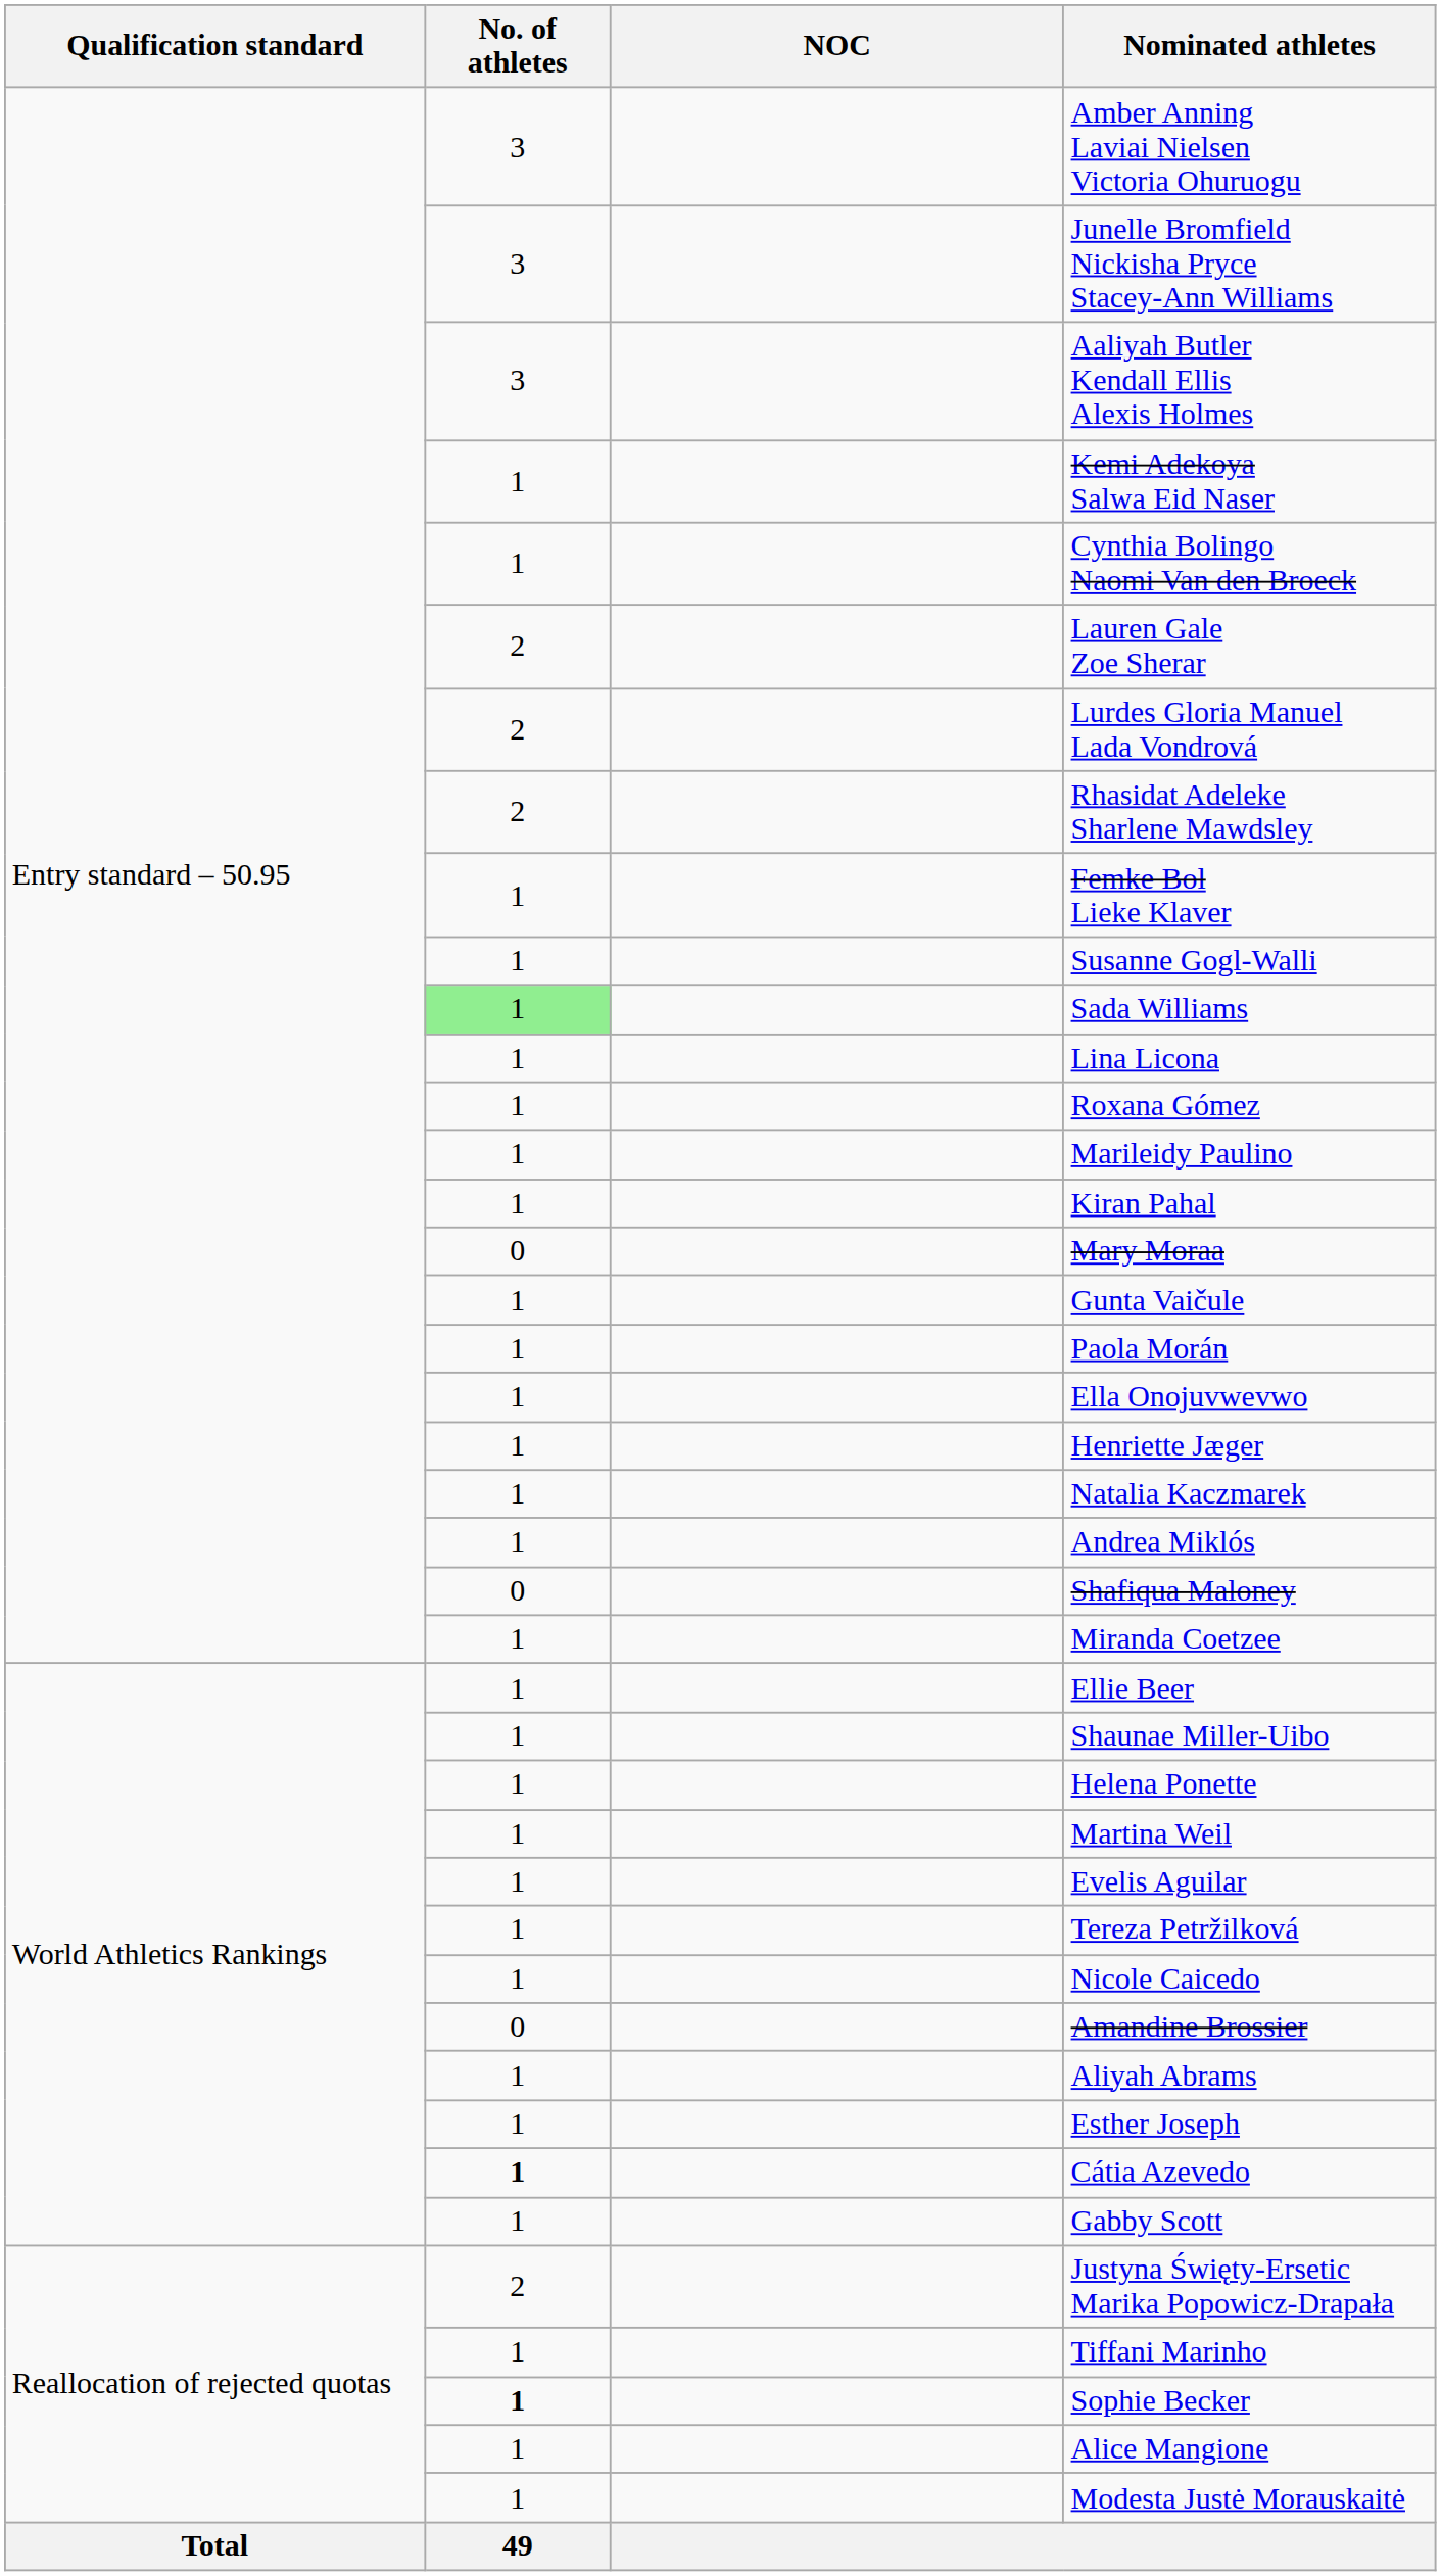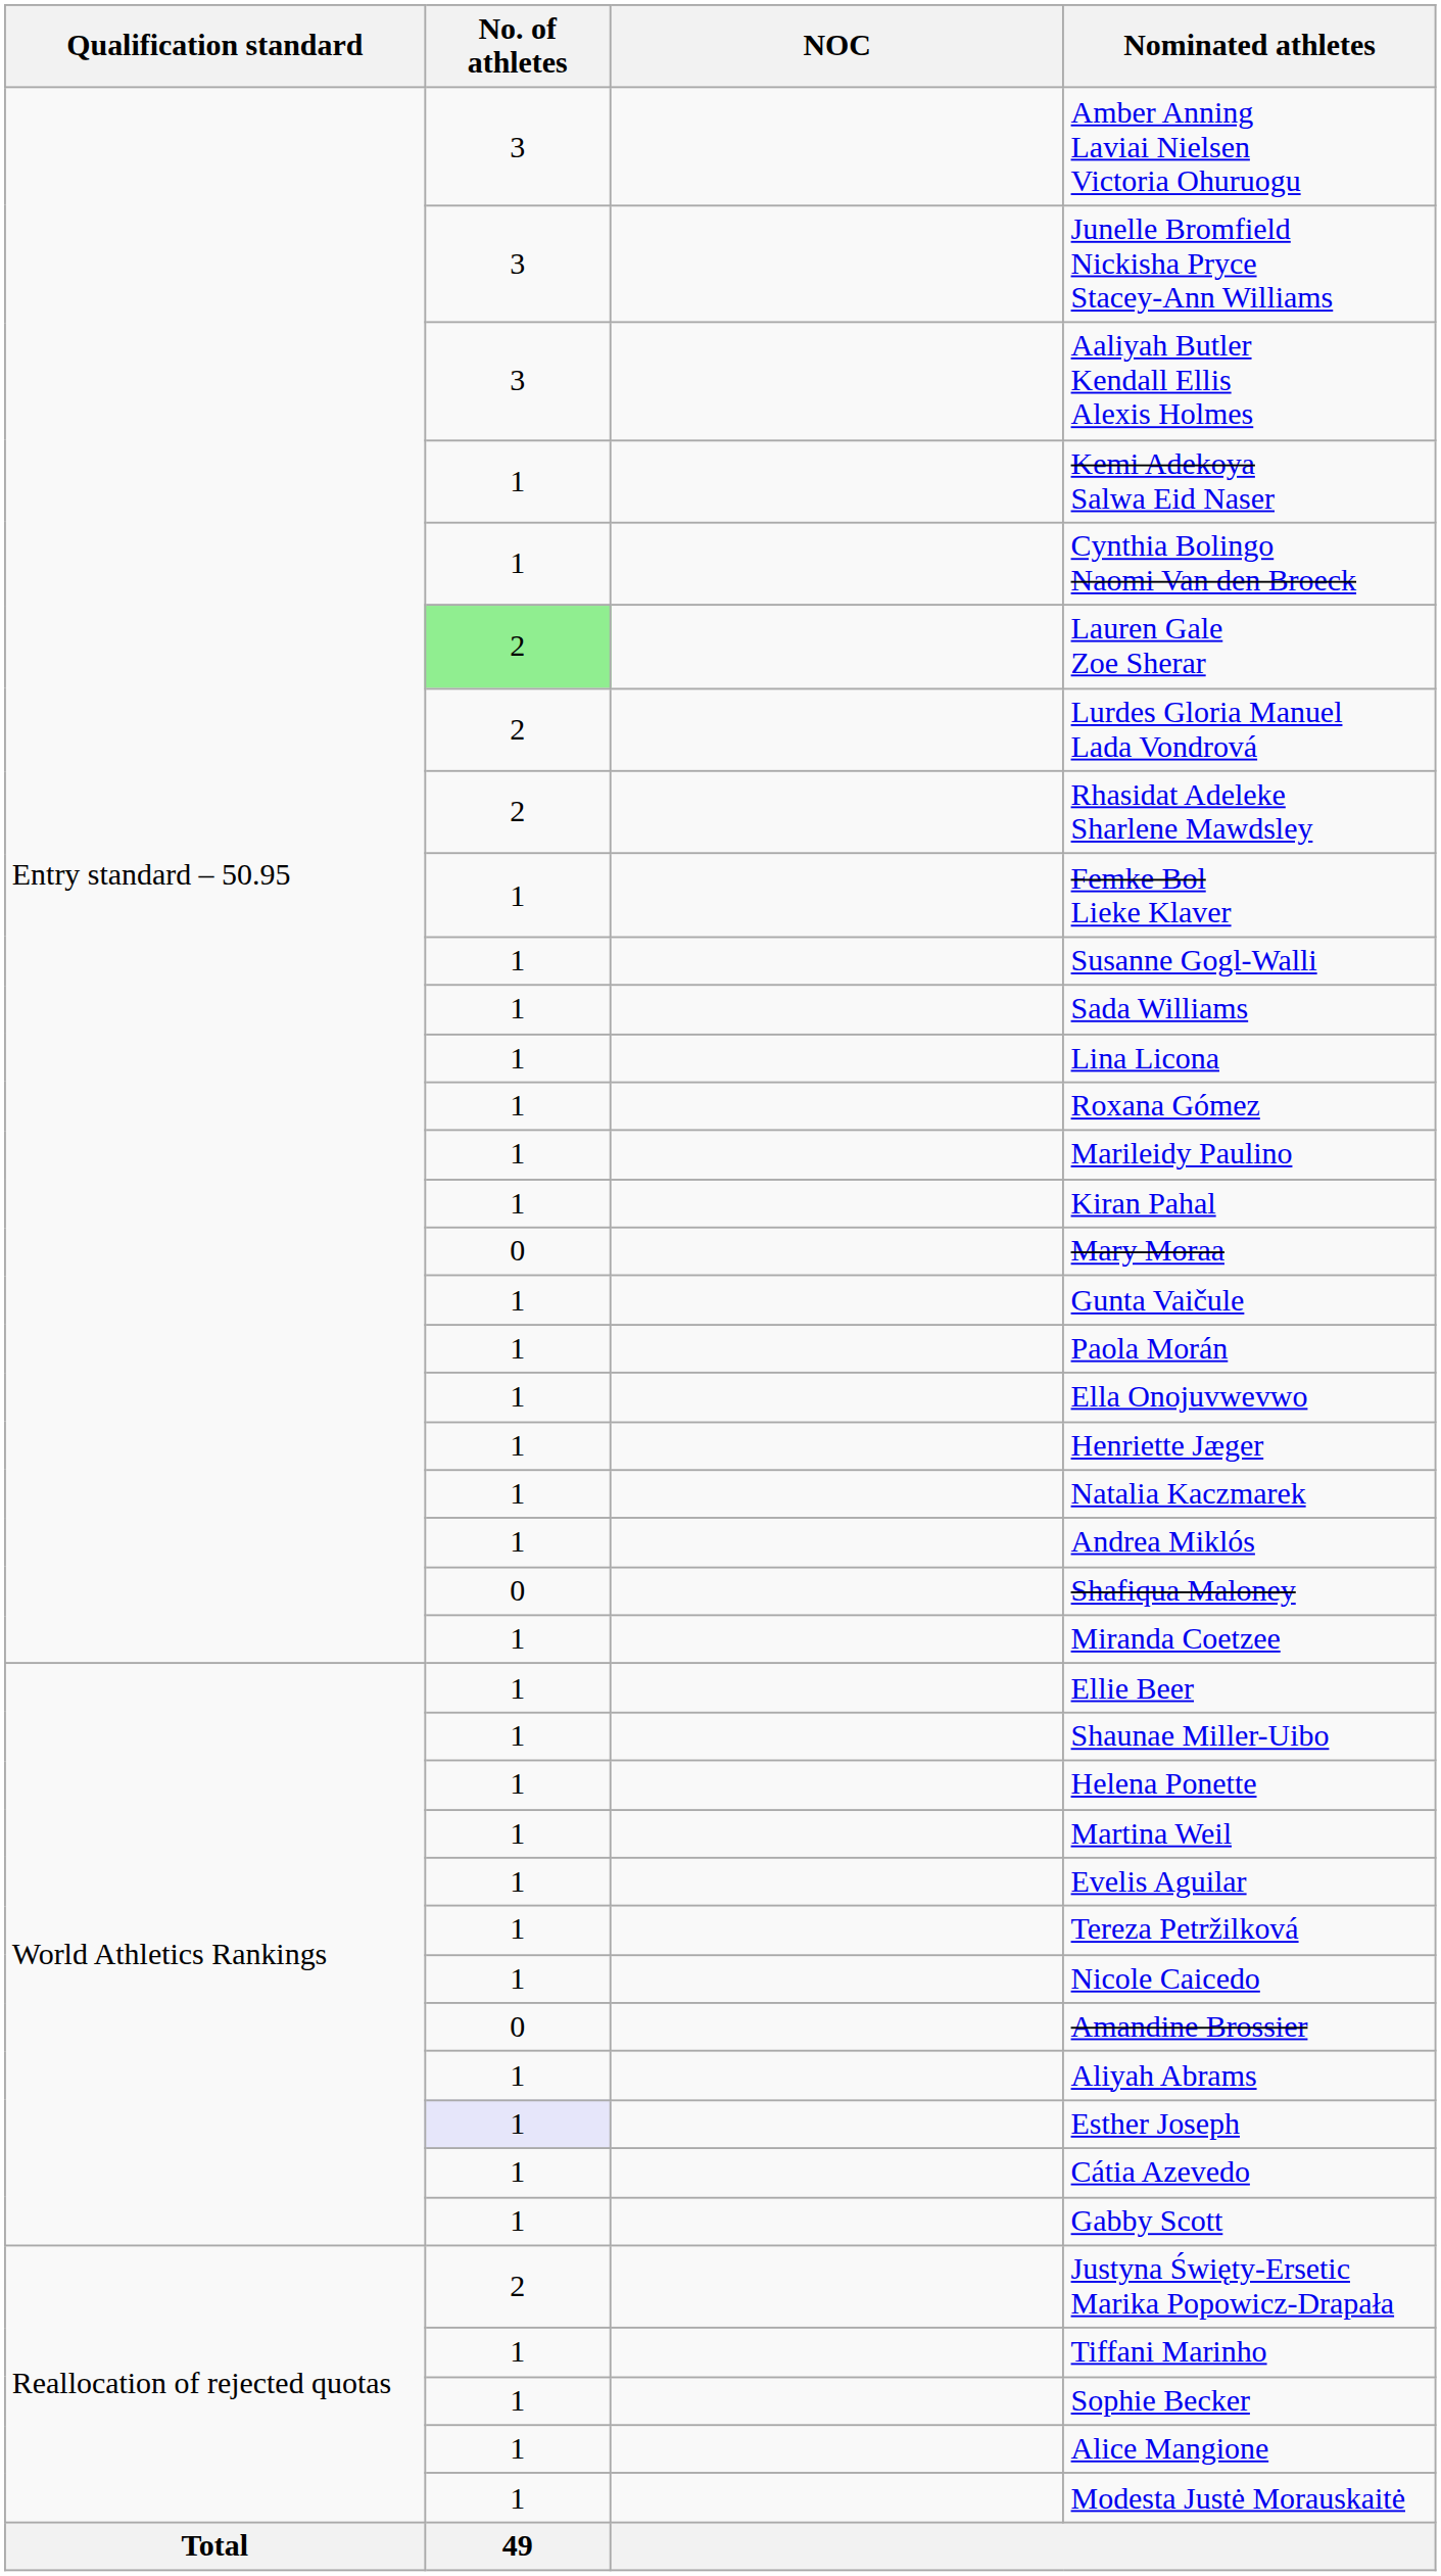Lauren Gale Zoe Sherar | No. of athletes: no background -> lightgreen background
Sada Williams | No. of athletes: lightgreen background -> no background
Esther Joseph | No. of athletes: no background -> lavender background
Cátia Azevedo | No. of athletes: bold -> normal
Sophie Becker | No. of athletes: bold -> normal
